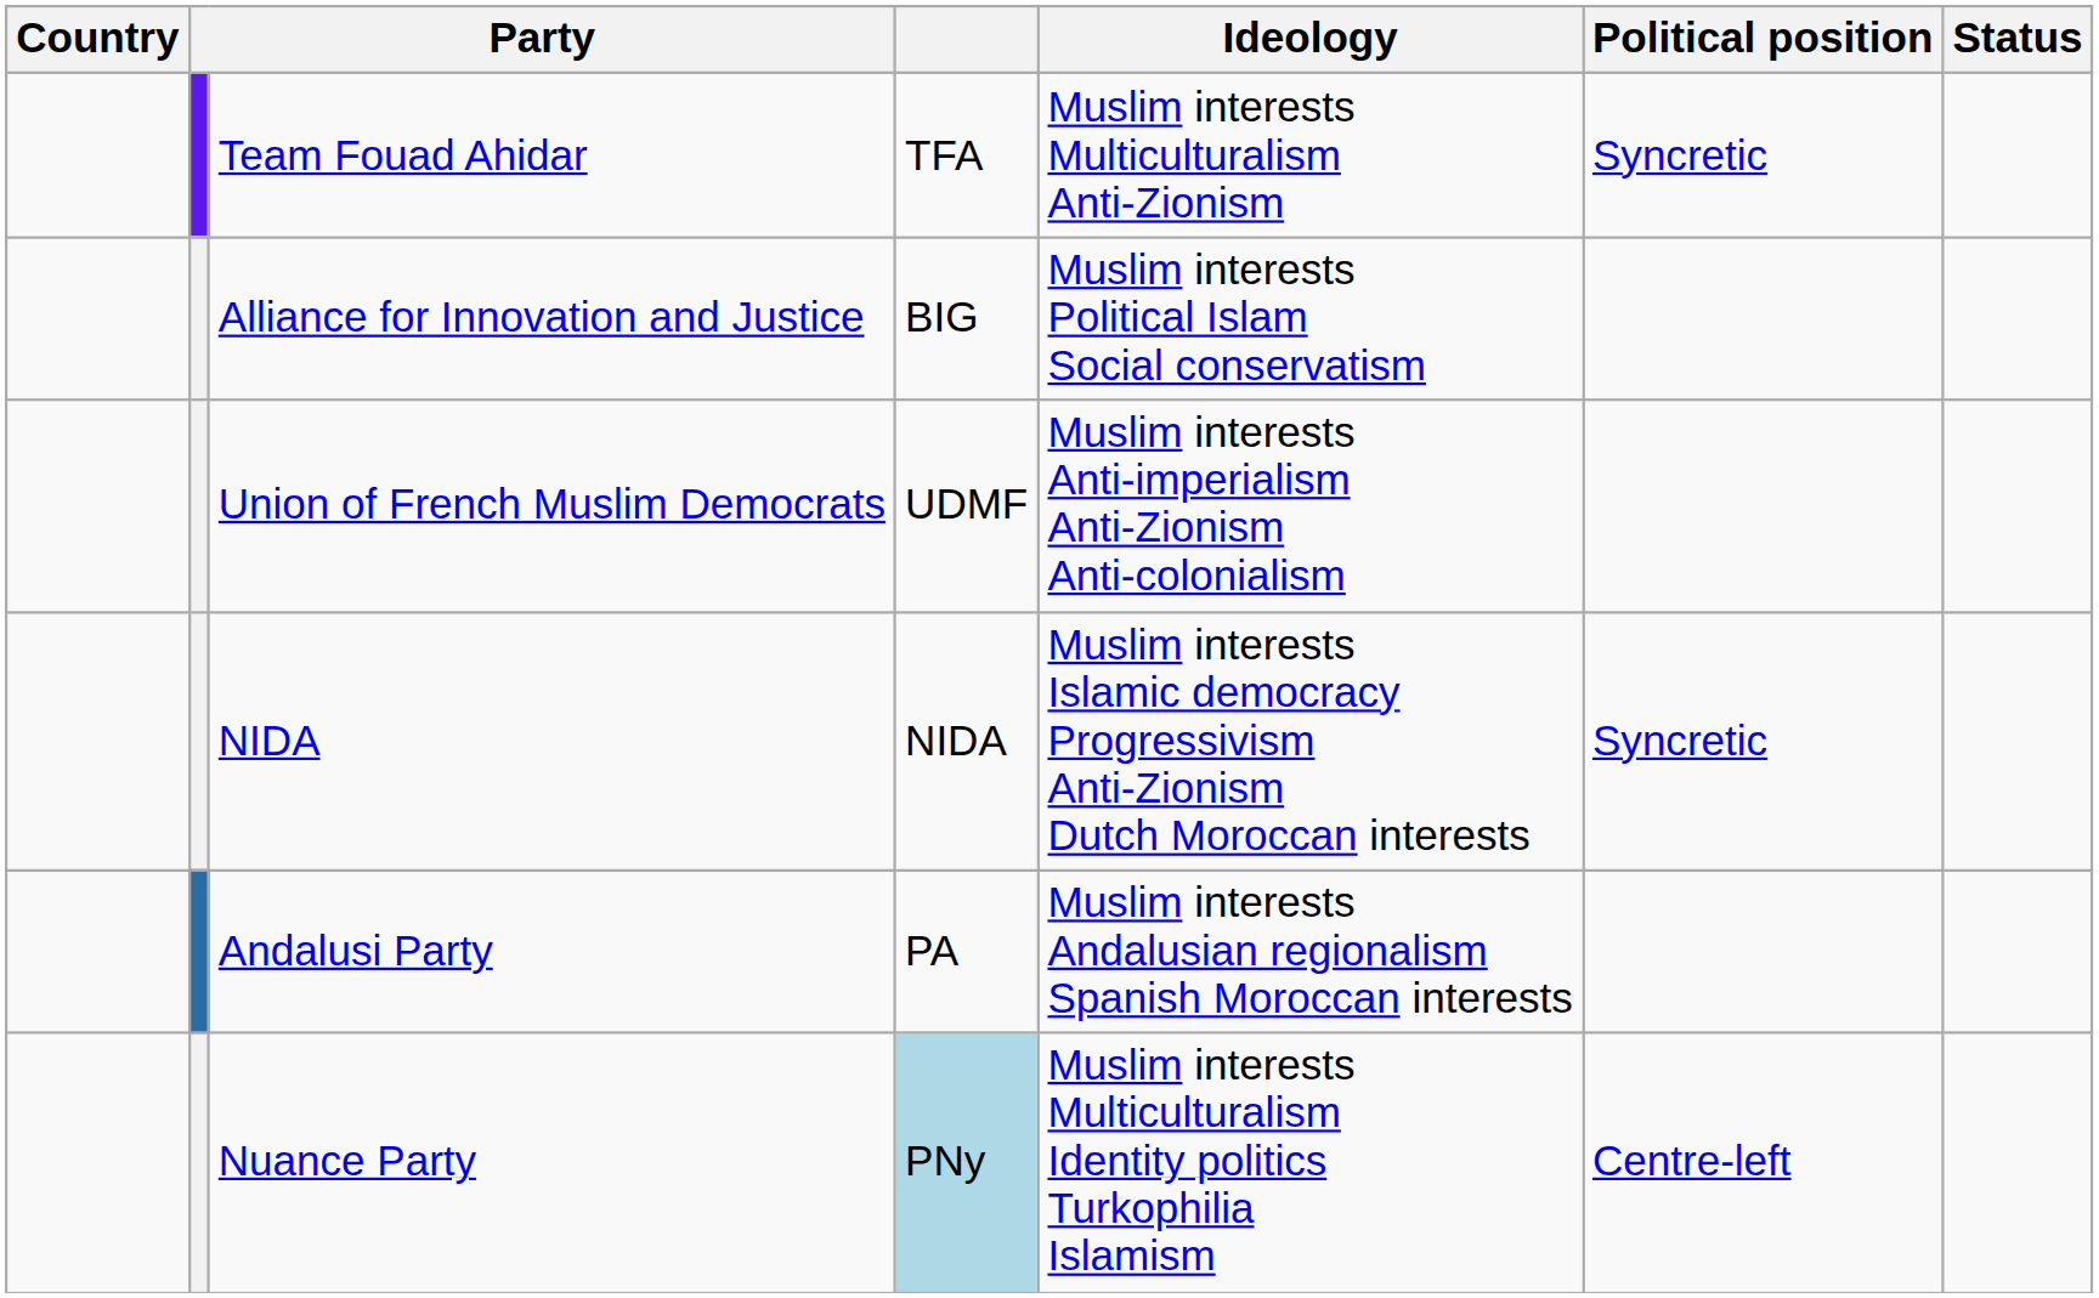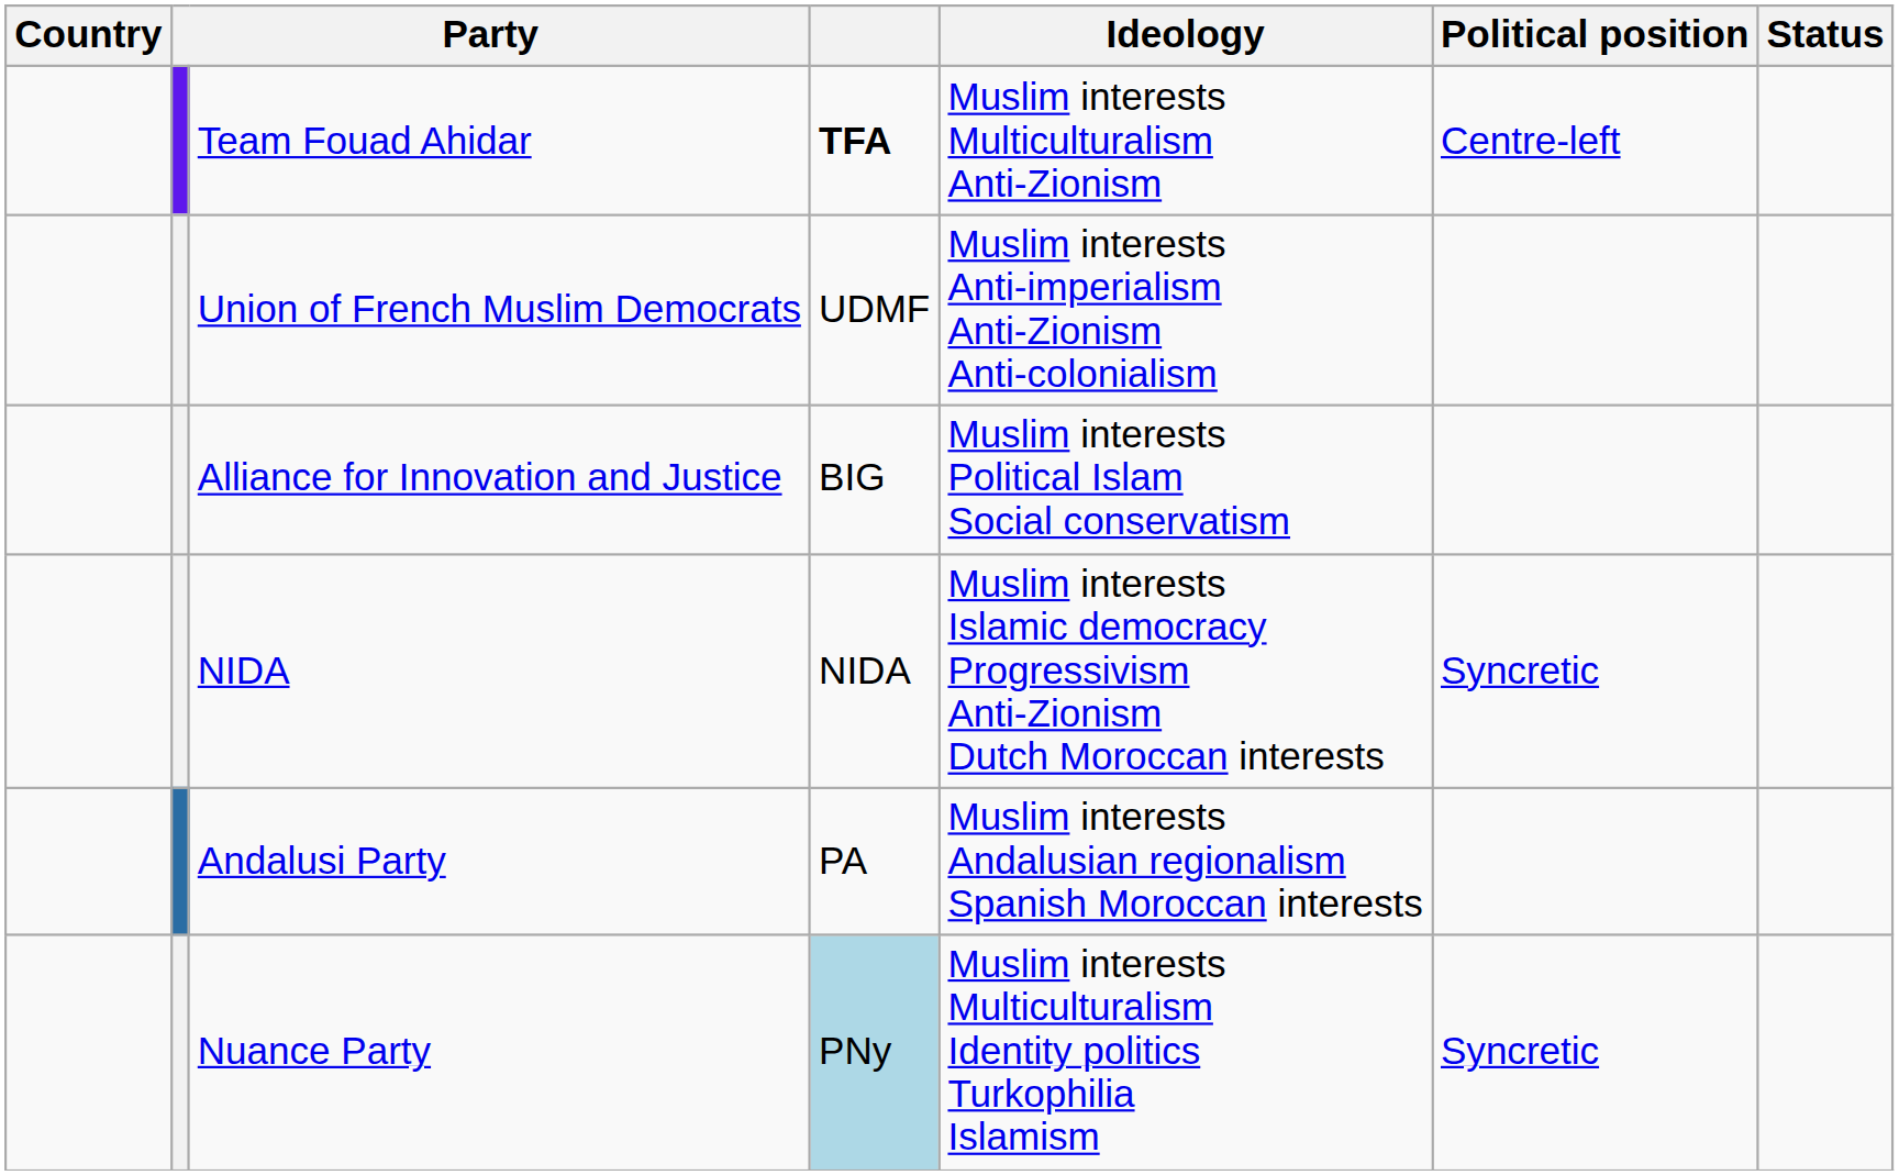Team Fouad Ahidar | column 4: normal -> bold
Team Fouad Ahidar | Political position: Syncretic -> Centre-left
rows swapped: Union of French Muslim Democrats <-> Alliance for Innovation and Justice
Nuance Party | Political position: Centre-left -> Syncretic
